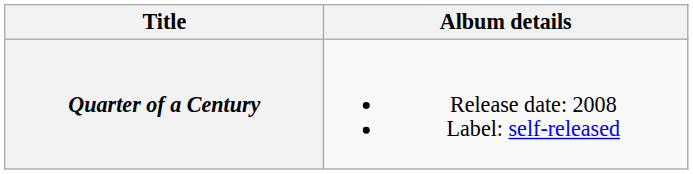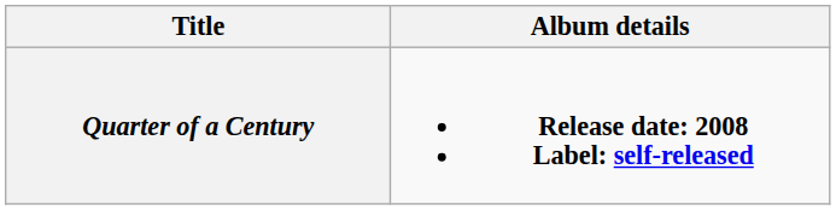Quarter of a Century | Album details: normal -> bold
